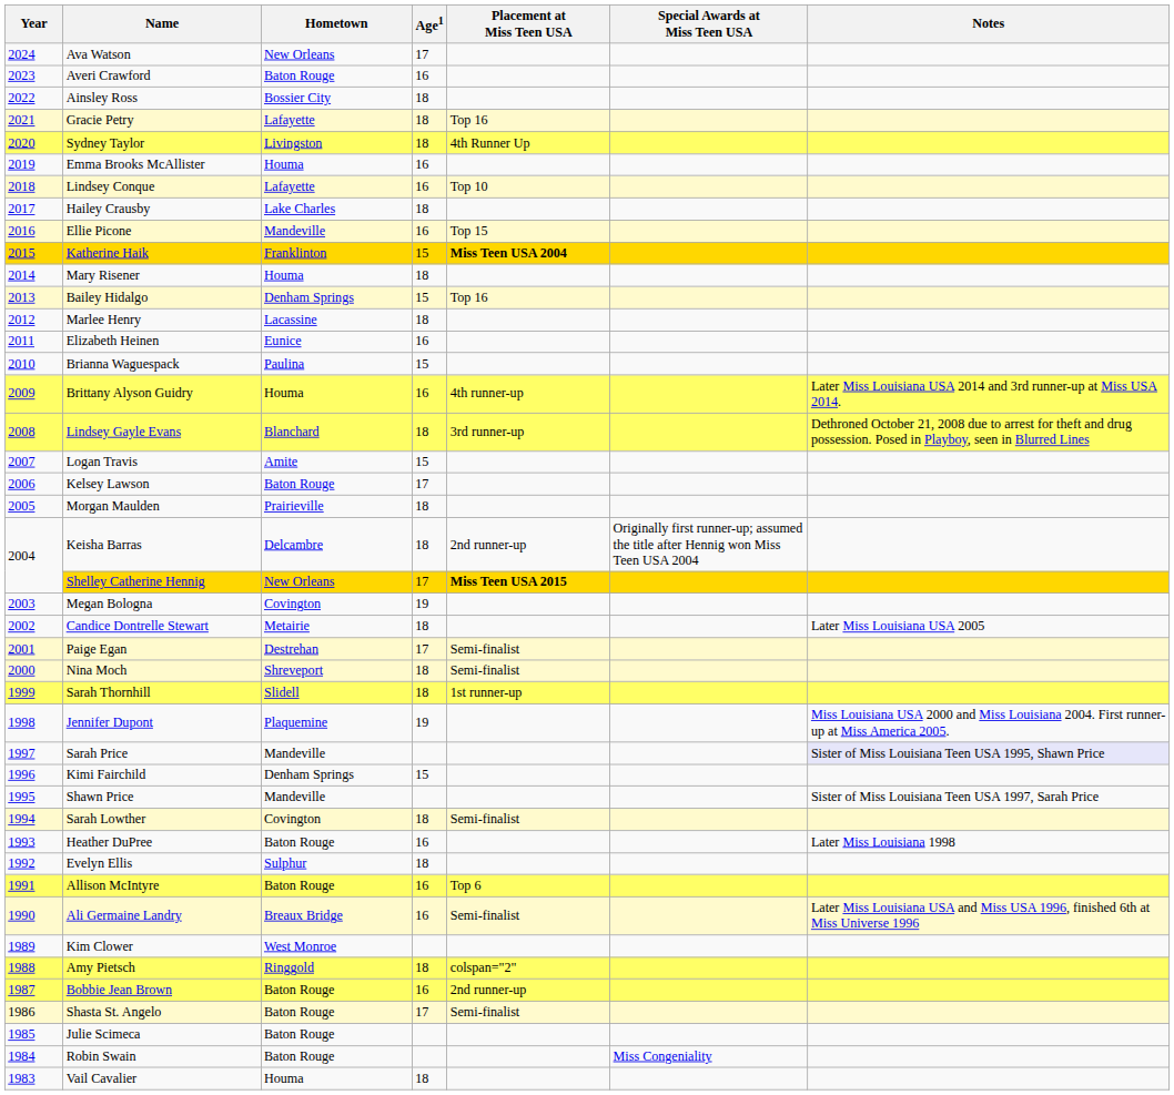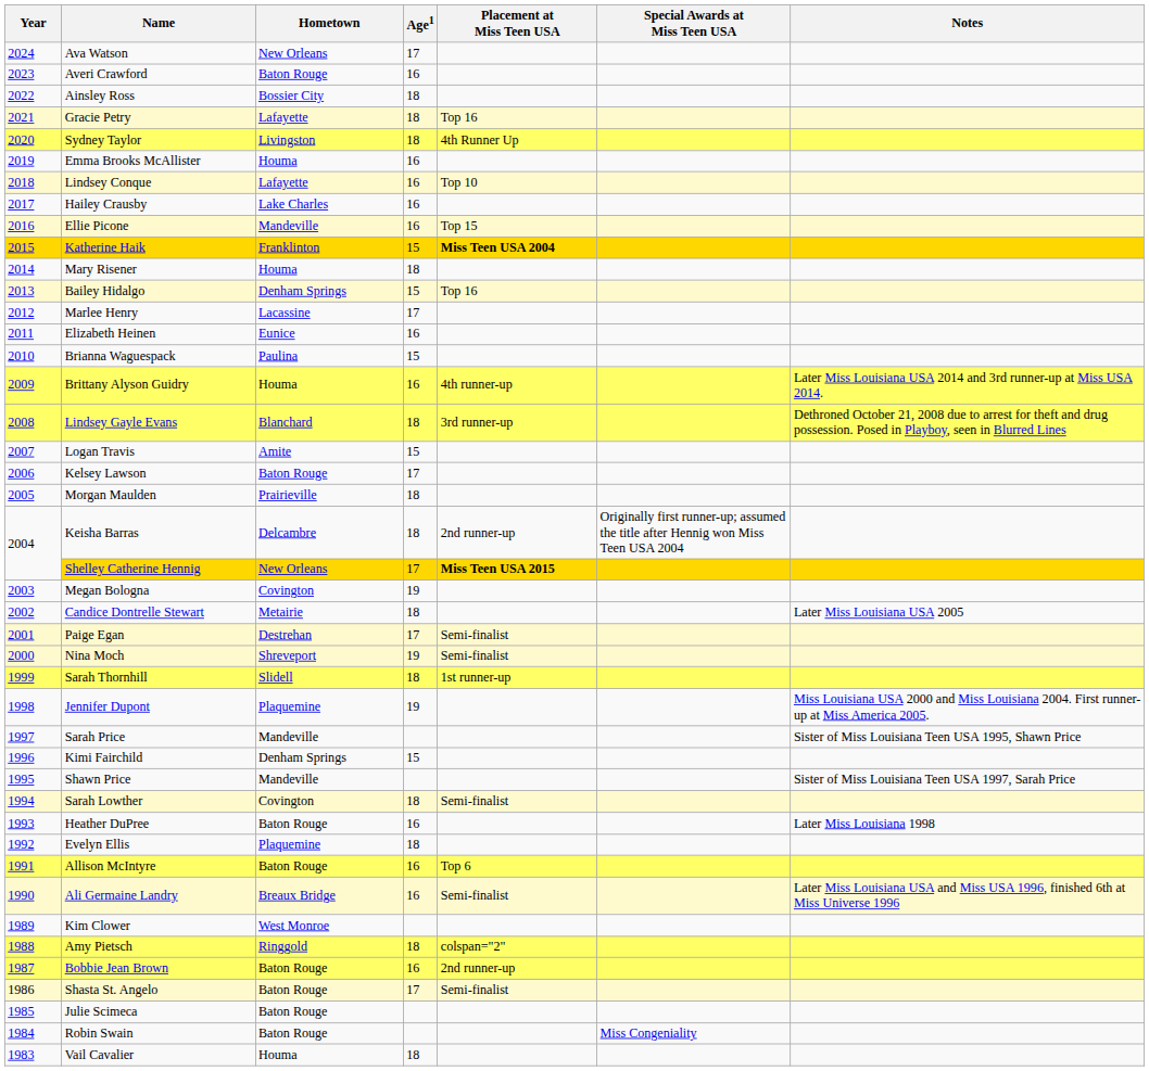Hailey Crausby | Age1: 18 -> 16
Marlee Henry | Age1: 18 -> 17
Nina Moch | Age1: 18 -> 19
Sarah Price | Notes: lavender background -> no background
Evelyn Ellis | Hometown: Sulphur -> Plaquemine
